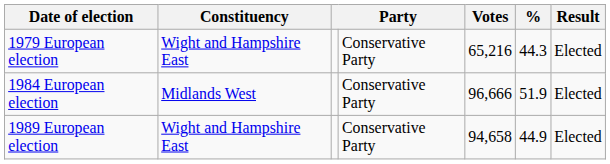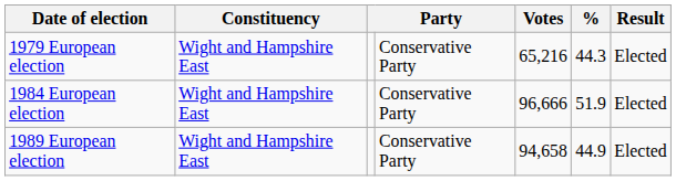1984 European election | Constituency: Midlands West -> Wight and Hampshire East
